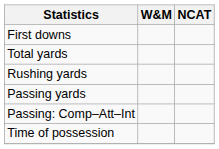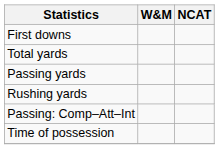rows swapped: Rushing yards <-> Passing yards
